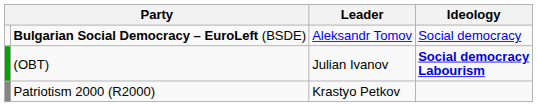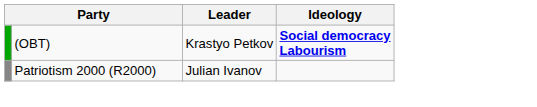- row: Bulgarian Social Democracy – EuroLeft (BSDE) | Aleksandr Tomov | Social democracy
(OBT) | Leader: Julian Ivanov -> Krastyo Petkov
Patriotism 2000 (R2000) | Leader: Krastyo Petkov -> Julian Ivanov
